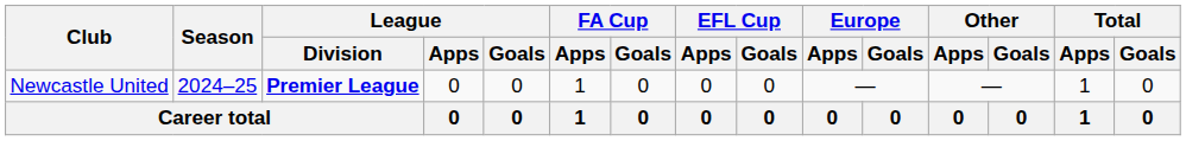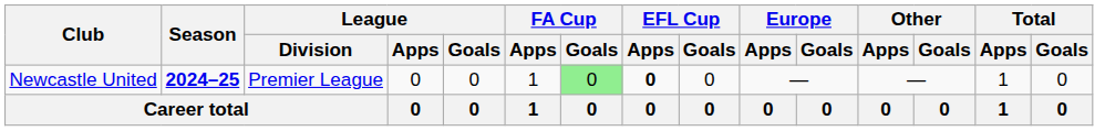Newcastle United | Season: normal -> bold
Newcastle United | League / Division: bold -> normal
Newcastle United | FA Cup / Goals: no background -> lightgreen background
Newcastle United | EFL Cup / Apps: normal -> bold
